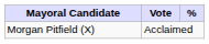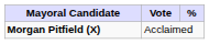Morgan Pitfield (X) | Mayoral Candidate: normal -> bold
